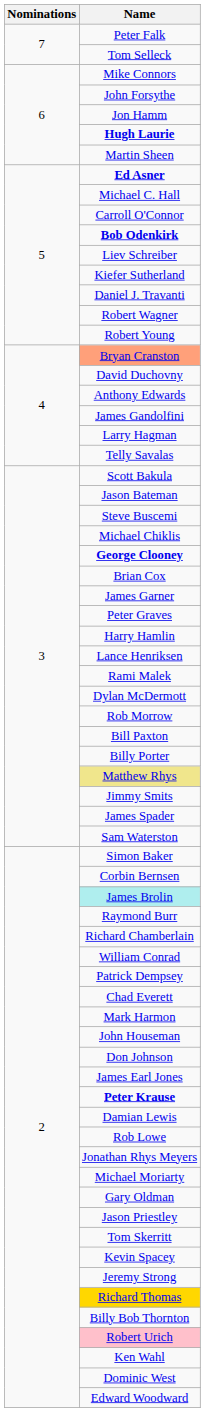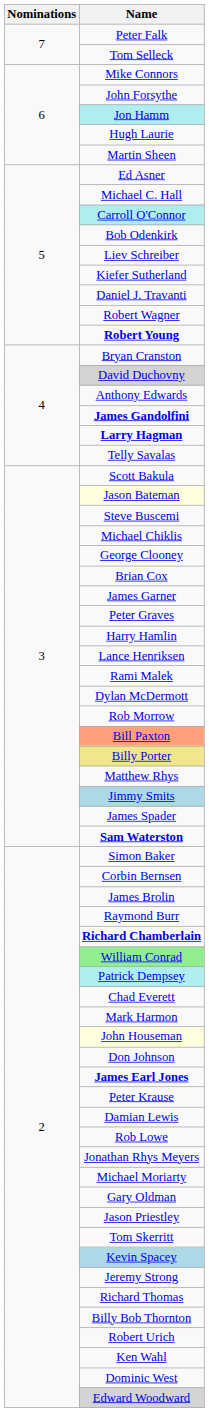Jon Hamm | Name: no background -> paleturquoise background
Hugh Laurie | Name: bold -> normal
Ed Asner | Name: bold -> normal
Carroll O'Connor | Name: no background -> paleturquoise background
Bob Odenkirk | Name: bold -> normal
Robert Young | Name: normal -> bold
Bryan Cranston | Name: lightsalmon background -> no background
David Duchovny | Name: no background -> lightgrey background
James Gandolfini | Name: normal -> bold
Larry Hagman | Name: normal -> bold
Jason Bateman | Name: no background -> lightyellow background
George Clooney | Name: bold -> normal
Bill Paxton | Name: no background -> lightsalmon background
Billy Porter | Name: no background -> khaki background
Matthew Rhys | Name: khaki background -> no background
Jimmy Smits | Name: no background -> lightblue background
Sam Waterston | Name: normal -> bold
James Brolin | Name: paleturquoise background -> no background
Richard Chamberlain | Name: normal -> bold
William Conrad | Name: no background -> lightgreen background
Patrick Dempsey | Name: no background -> paleturquoise background
John Houseman | Name: no background -> lightyellow background
James Earl Jones | Name: normal -> bold
Peter Krause | Name: bold -> normal
Kevin Spacey | Name: no background -> lightblue background
Richard Thomas | Name: gold background -> no background
Robert Urich | Name: pink background -> no background
Edward Woodward | Name: no background -> lightgrey background
